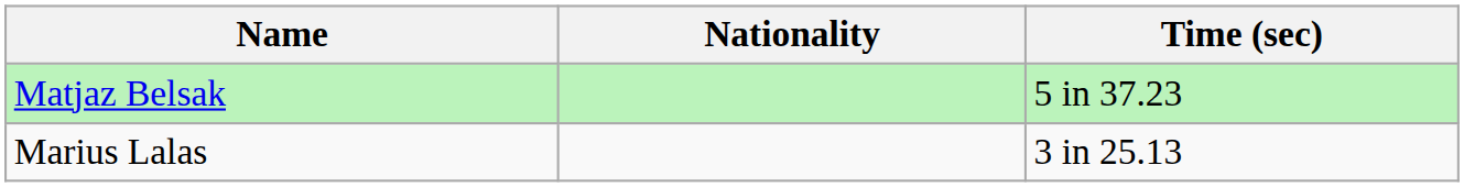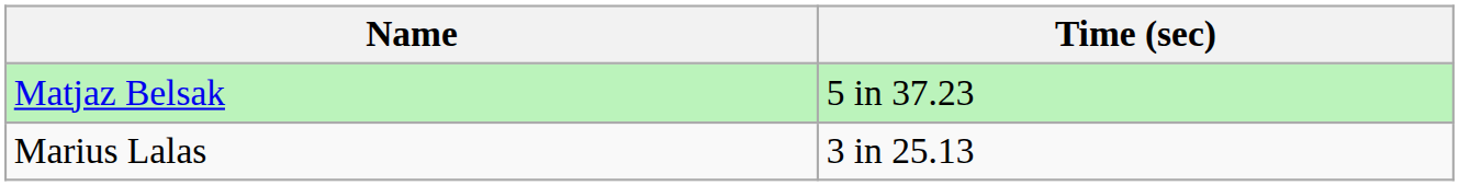- column: Nationality
